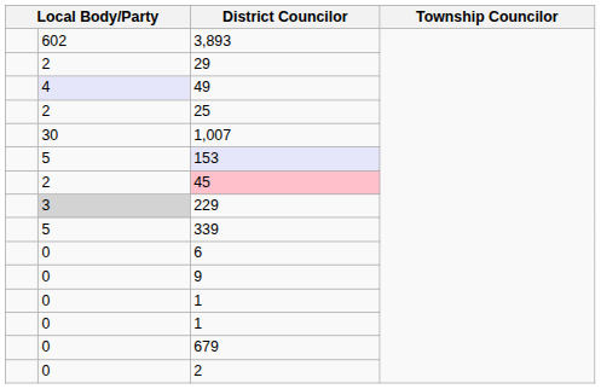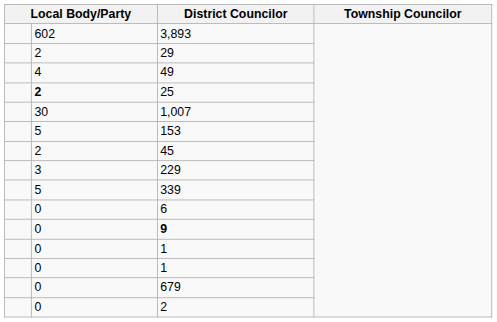49 | column 2: lavender background -> no background
25 | column 2: normal -> bold
153 | District Councilor: lavender background -> no background
45 | District Councilor: pink background -> no background
229 | column 2: lightgrey background -> no background
9 | District Councilor: normal -> bold
